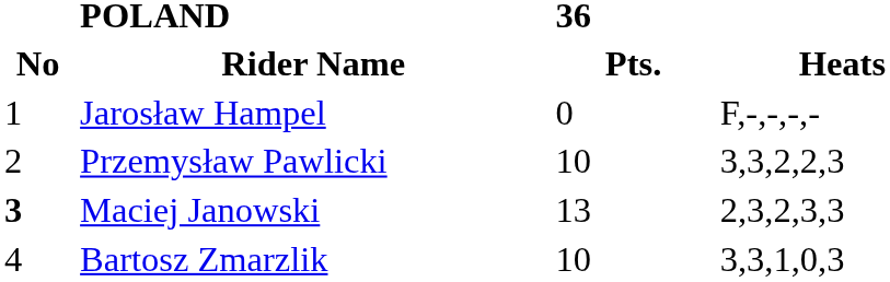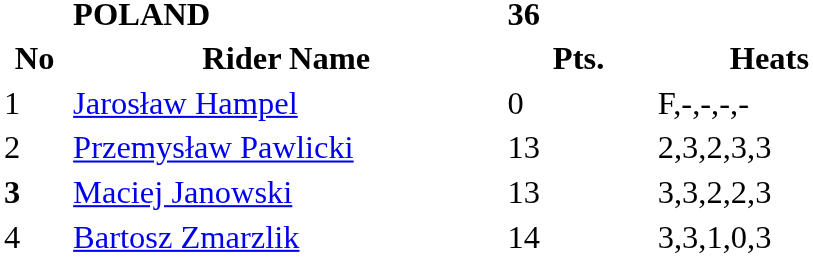Przemysław Pawlicki | 36 / Pts.: 10 -> 13
Przemysław Pawlicki | Heats: 3,3,2,2,3 -> 2,3,2,3,3
Maciej Janowski | Heats: 2,3,2,3,3 -> 3,3,2,2,3
Bartosz Zmarzlik | 36 / Pts.: 10 -> 14
